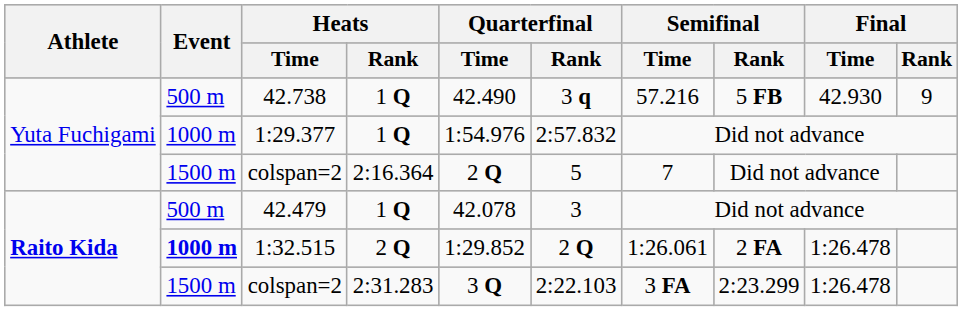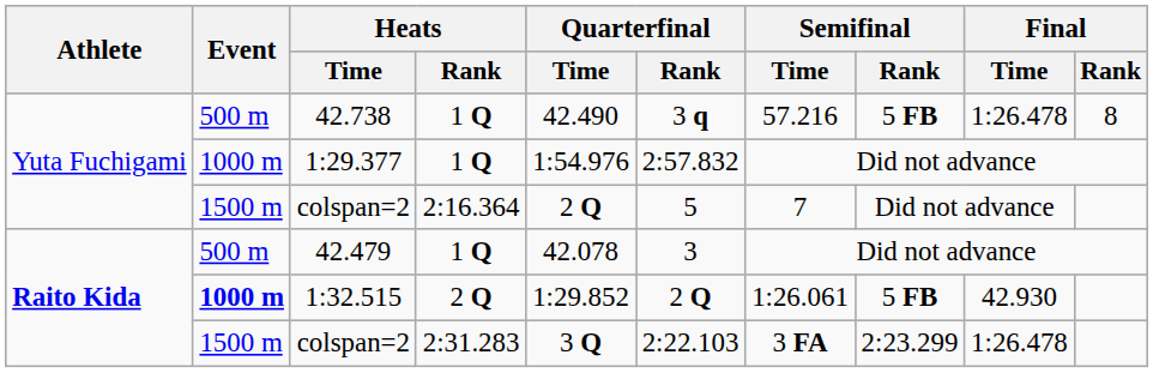42.738 | Final / Time: 42.930 -> 1:26.478
42.738 | Final / Rank: 9 -> 8
1:32.515 | Semifinal / Rank: 2 FA -> 5 FB
1:32.515 | Final / Time: 1:26.478 -> 42.930
